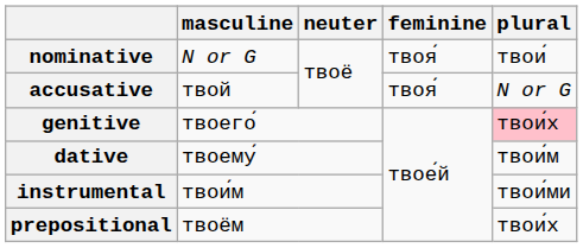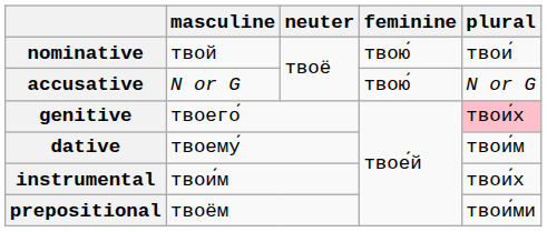nominative | masculine: N or G -> твой
nominative | feminine: твоя́ -> твою́
accusative | masculine: твой -> N or G
accusative | feminine: твоя́ -> твою́
instrumental | plural: твои́ми -> твои́х
prepositional | plural: твои́х -> твои́ми
